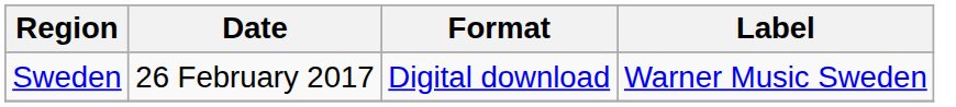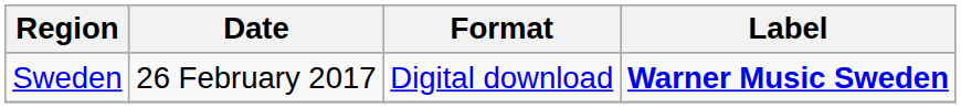Sweden | Label: normal -> bold
